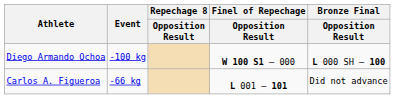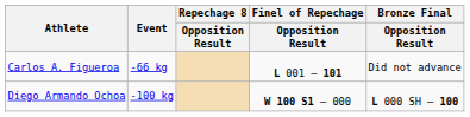rows swapped: Carlos A. Figueroa <-> Diego Armando Ochoa
